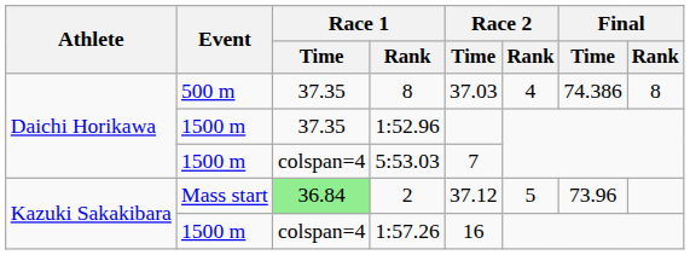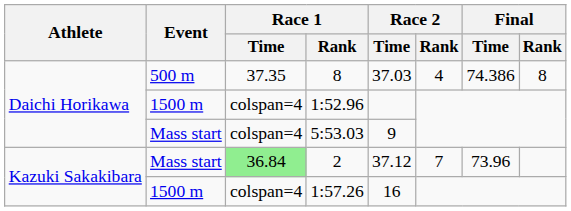1:52.96 | Race 1 / Time: 37.35 -> colspan=4
5:53.03 | Event: 1500 m -> Mass start
5:53.03 | Race 2 / Time: 7 -> 9
2 | Race 2 / Rank: 5 -> 7
